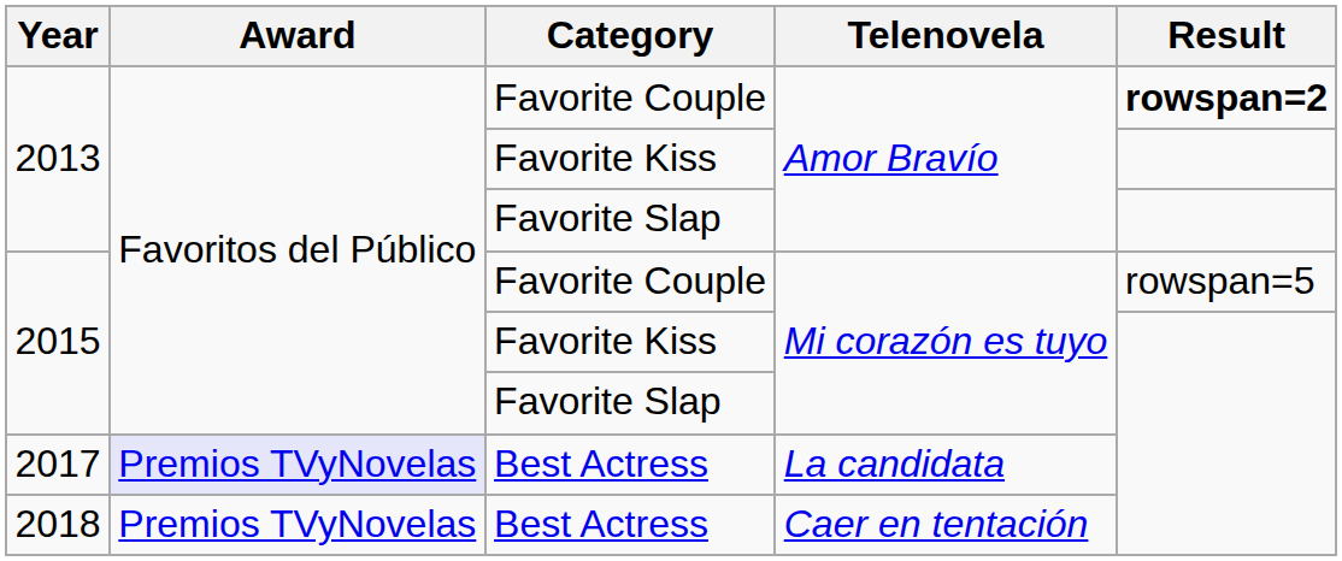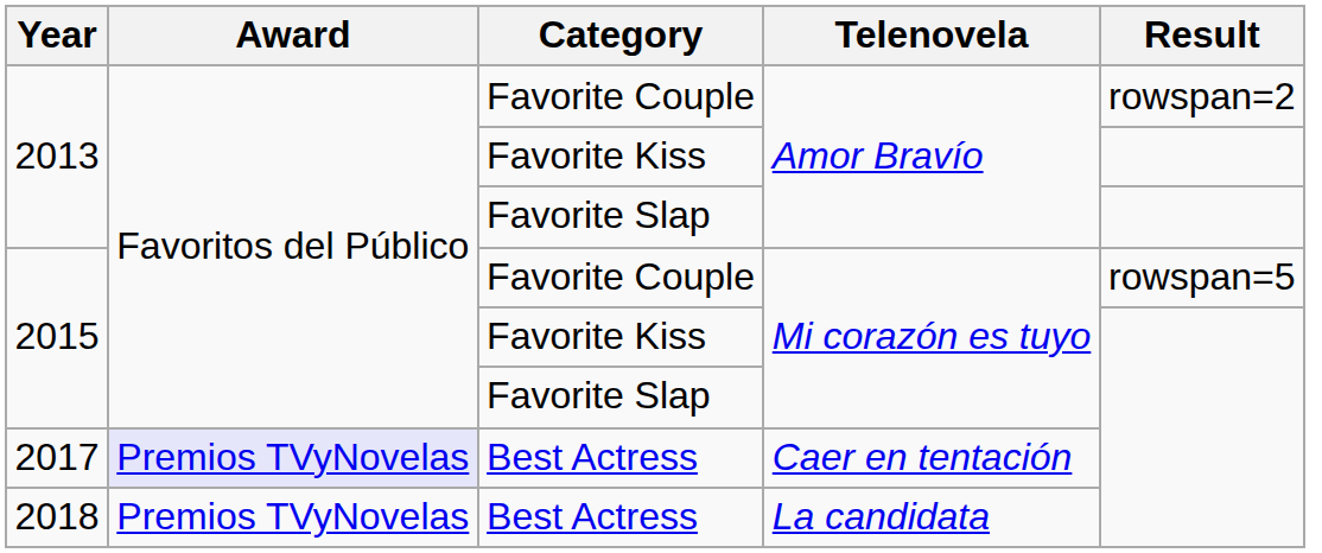2013 / Favorite Couple | Result: bold -> normal
2017 | Telenovela: La candidata -> Caer en tentación
2018 | Telenovela: Caer en tentación -> La candidata
